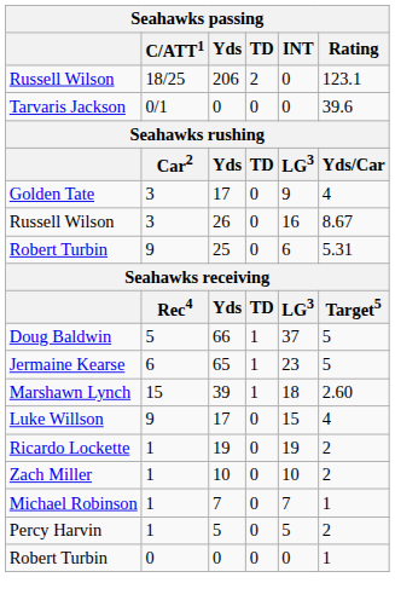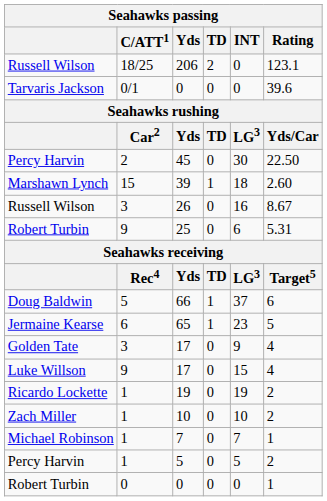+ row: Percy Harvin | 2 | 45 | 0 | 30 | 22.50
rows swapped: 39 <-> Golden Tate / 17
66 | Rating: 5 -> 6
